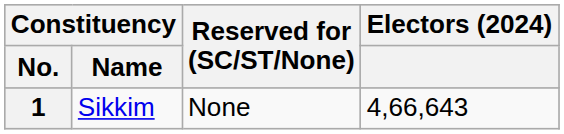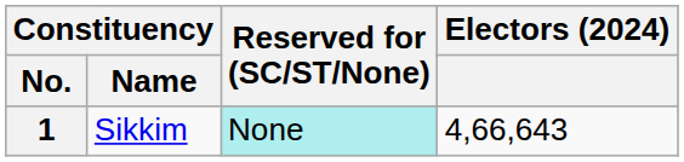1 | Reserved for (SC/ST/None): no background -> paleturquoise background
